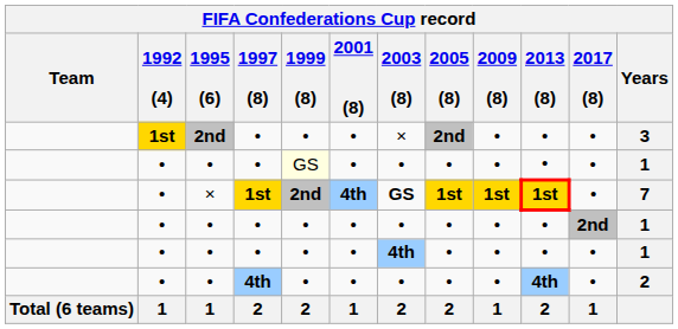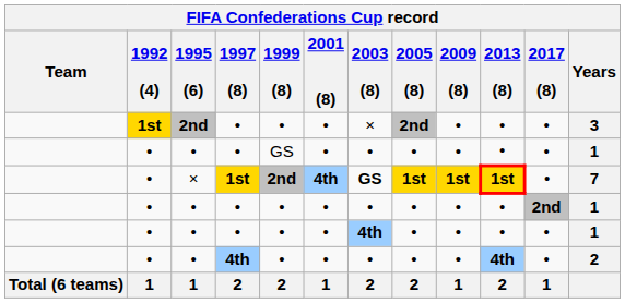row 4 | 1999 (8): lightyellow background -> no background
